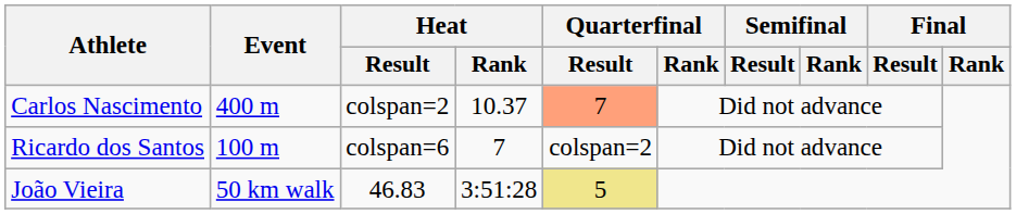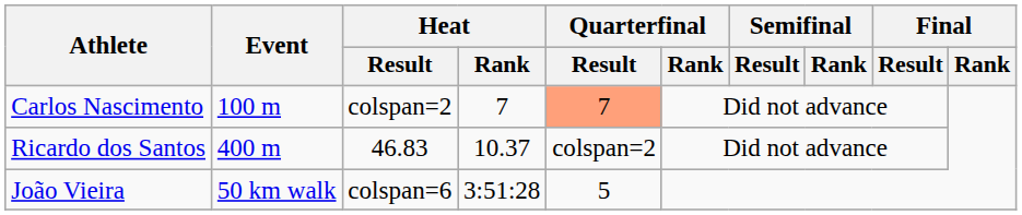Carlos Nascimento | Event: 400 m -> 100 m
Carlos Nascimento | Heat / Rank: 10.37 -> 7
Ricardo dos Santos | Event: 100 m -> 400 m
Ricardo dos Santos | Heat / Result: colspan=6 -> 46.83
Ricardo dos Santos | Heat / Rank: 7 -> 10.37
João Vieira | Heat / Result: 46.83 -> colspan=6
João Vieira | Quarterfinal / Result: khaki background -> no background
